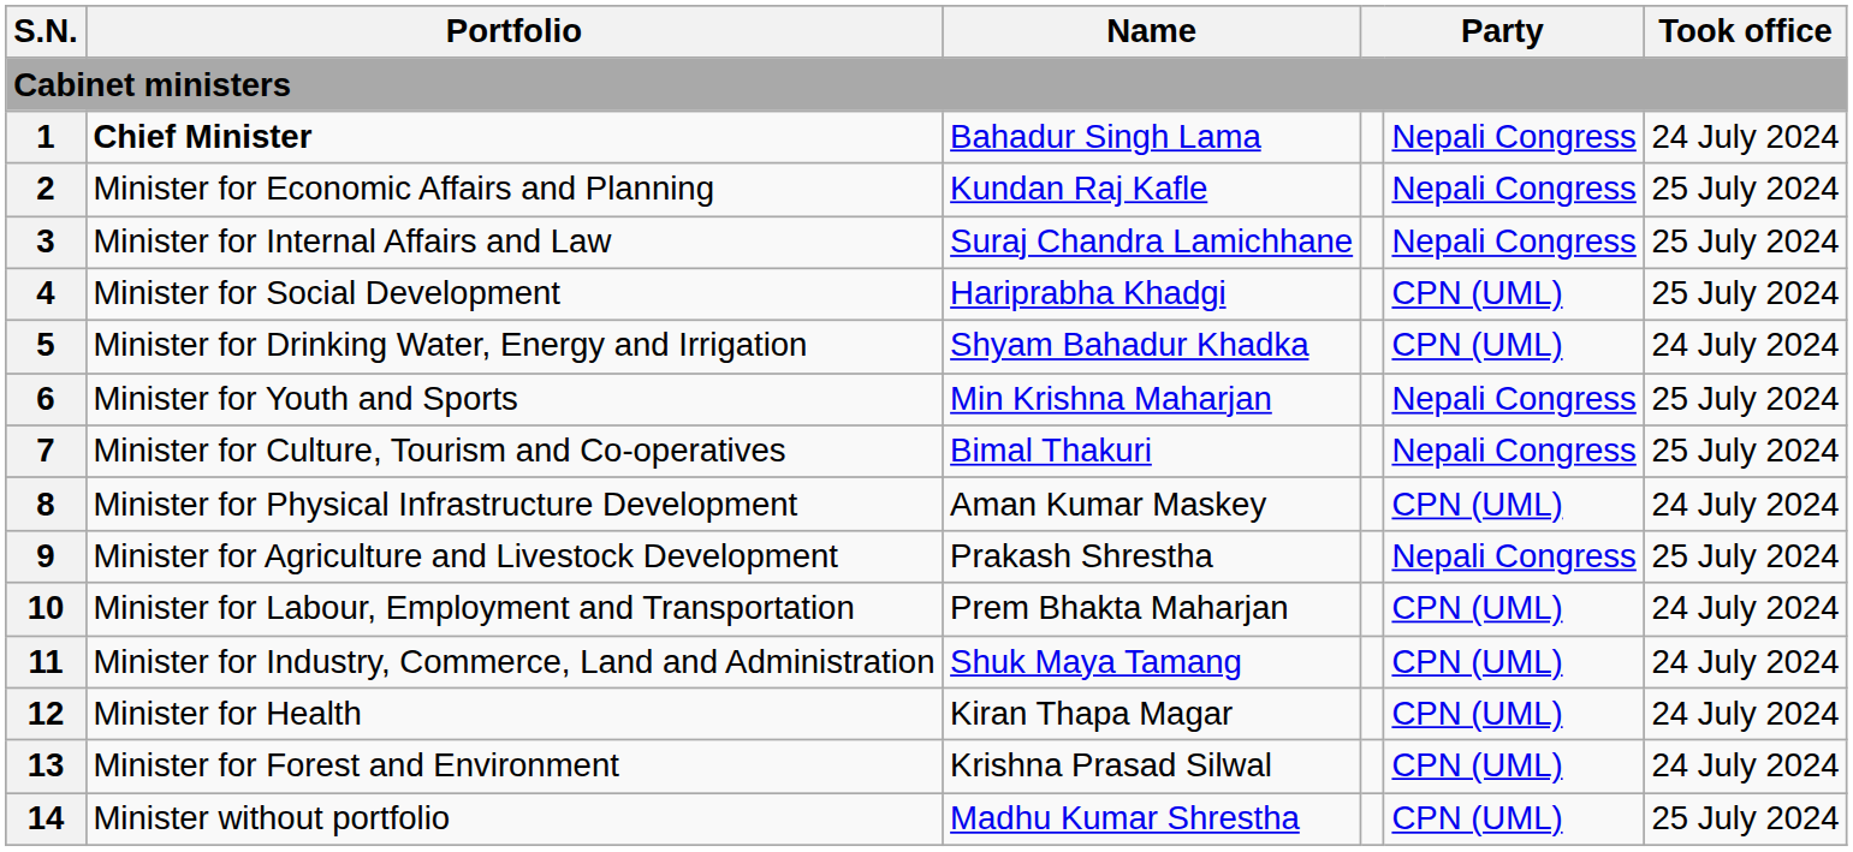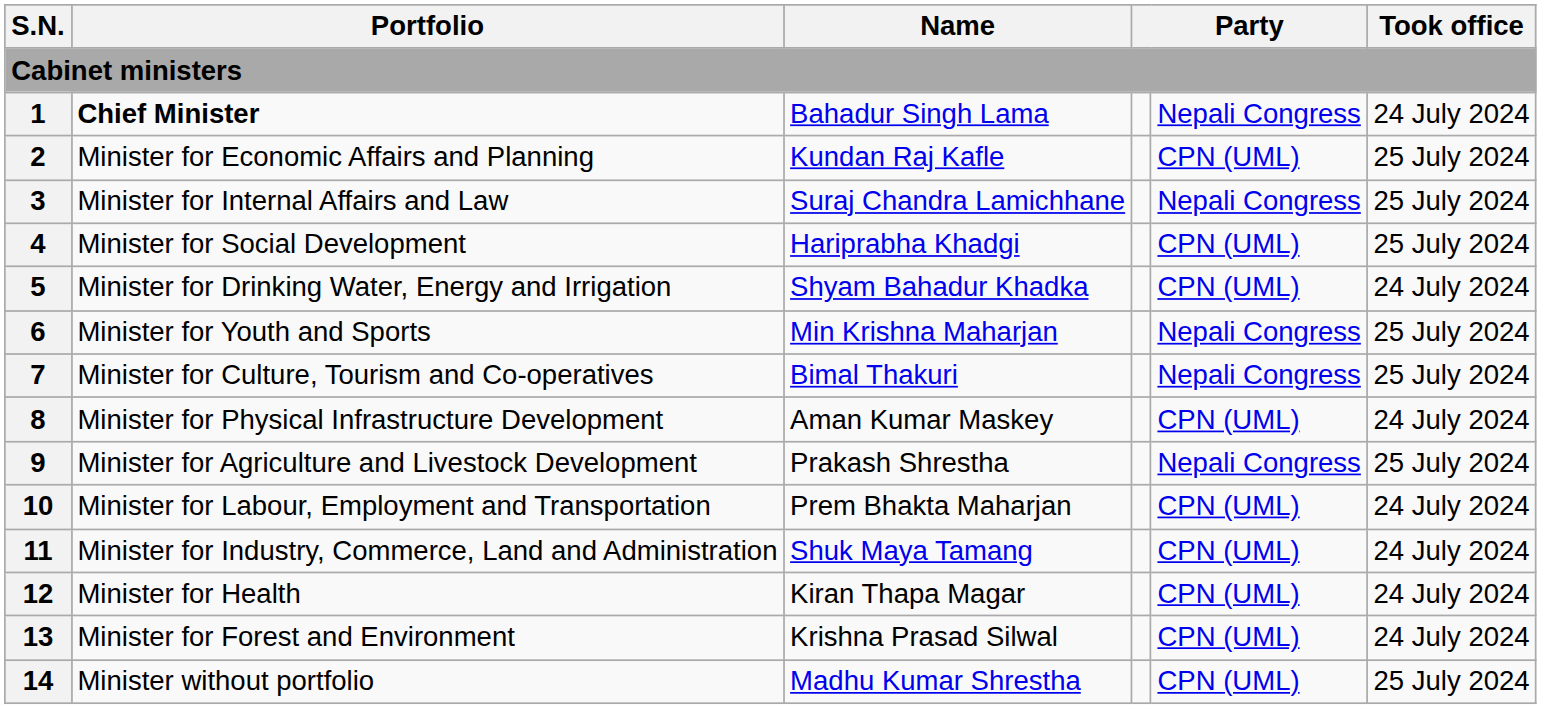2 | column 5: Nepali Congress -> CPN (UML)
